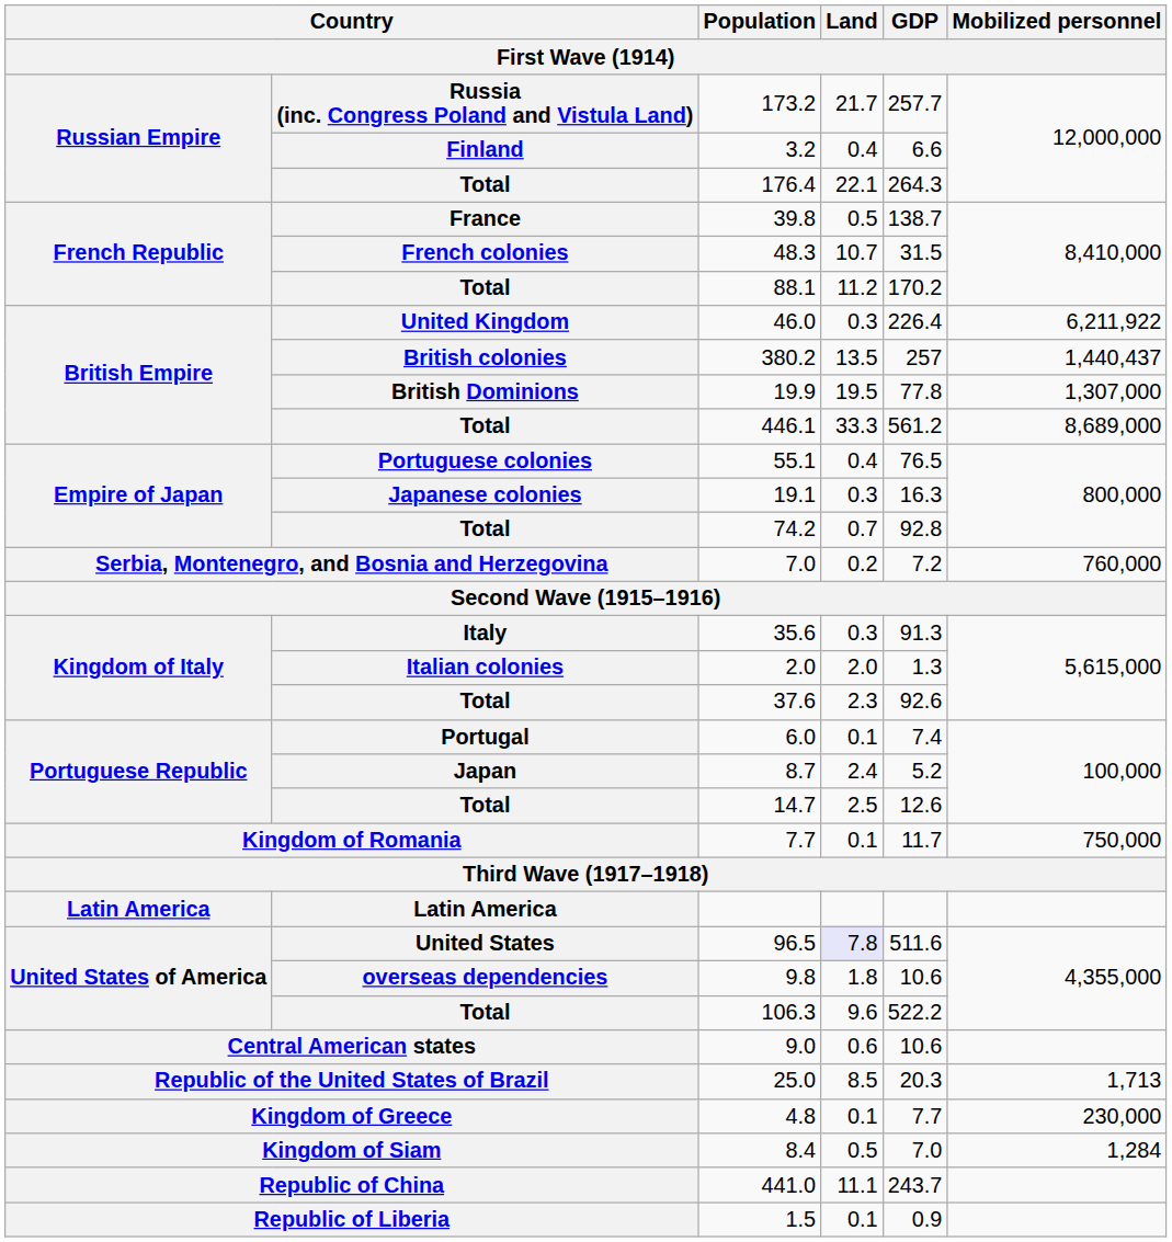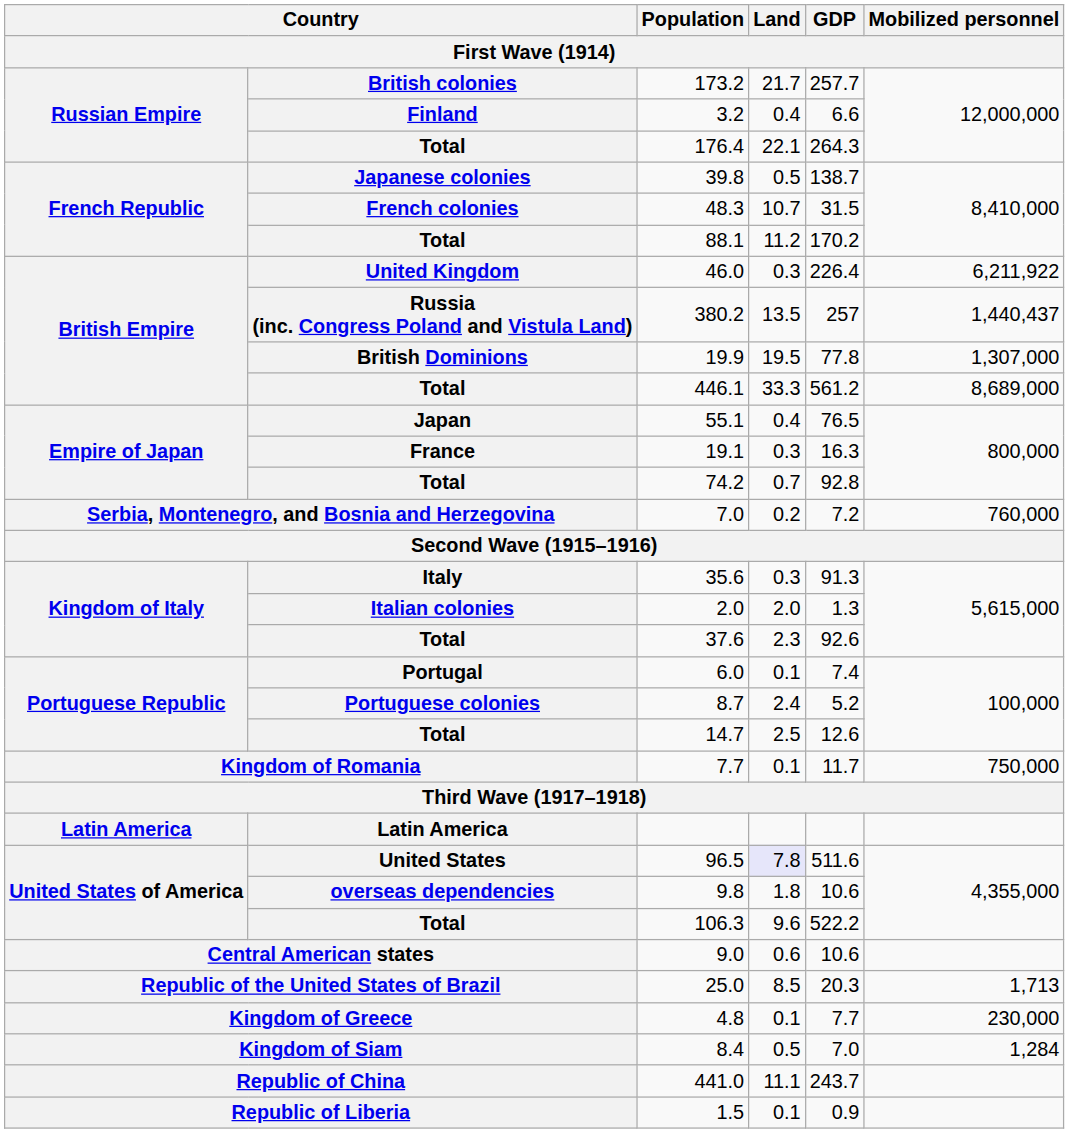173.2 | column 2: Russia (inc. Congress Poland and Vistula Land) -> British colonies
39.8 | column 2: France -> Japanese colonies
380.2 | column 2: British colonies -> Russia (inc. Congress Poland and Vistula Land)
55.1 | column 2: Portuguese colonies -> Japan
19.1 | column 2: Japanese colonies -> France
8.7 | column 2: Japan -> Portuguese colonies
